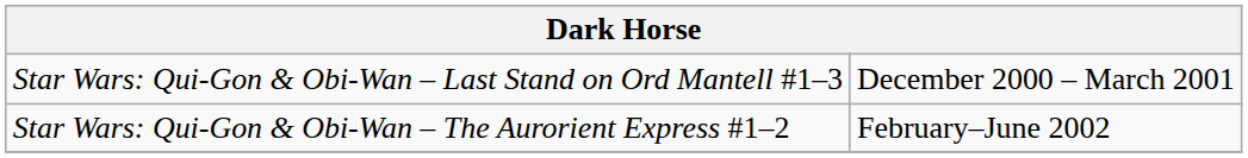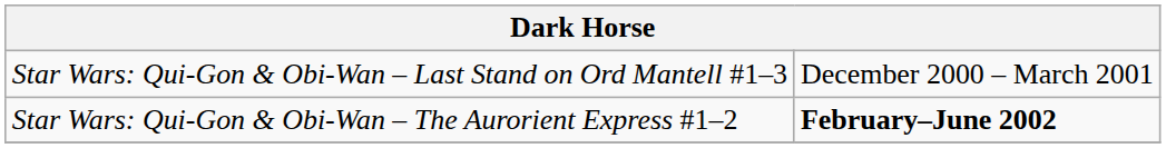Star Wars: Qui-Gon & Obi-Wan – The Aurorient Express #1–2 | column 2: normal -> bold
